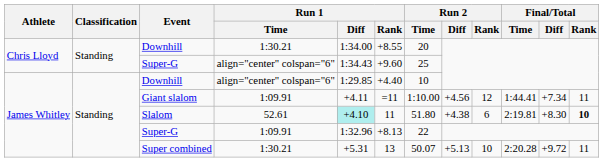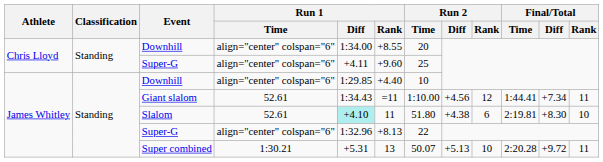Chris Lloyd / Downhill | Run 1 / Time: 1:30.21 -> align="center" colspan="6"
Chris Lloyd / Super-G | Run 1 / Diff: 1:34.43 -> +4.11
Giant slalom | Run 1 / Time: 1:09.91 -> 52.61
Giant slalom | Run 1 / Diff: +4.11 -> 1:34.43
Slalom | Final/Total / Rank: bold -> normal
James Whitley / Super-G | Run 1 / Time: 1:09.91 -> align="center" colspan="6"
